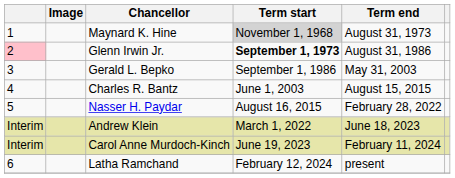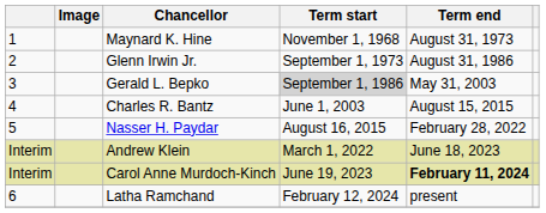Maynard K. Hine | Term start: lightgrey background -> no background
Glenn Irwin Jr. | column 1: pink background -> no background
Glenn Irwin Jr. | Term start: bold -> normal
Gerald L. Bepko | Term start: no background -> lightgrey background
Carol Anne Murdoch-Kinch | Term end: normal -> bold
